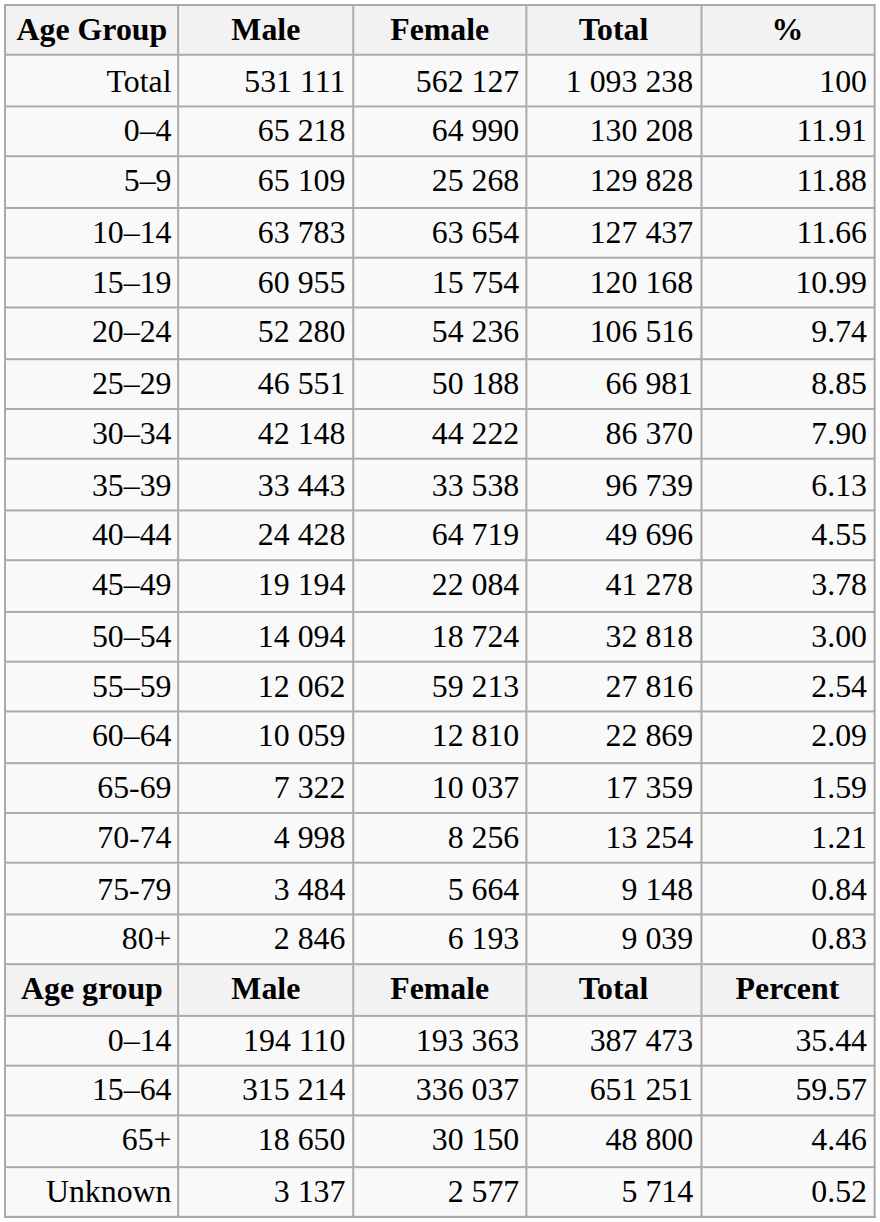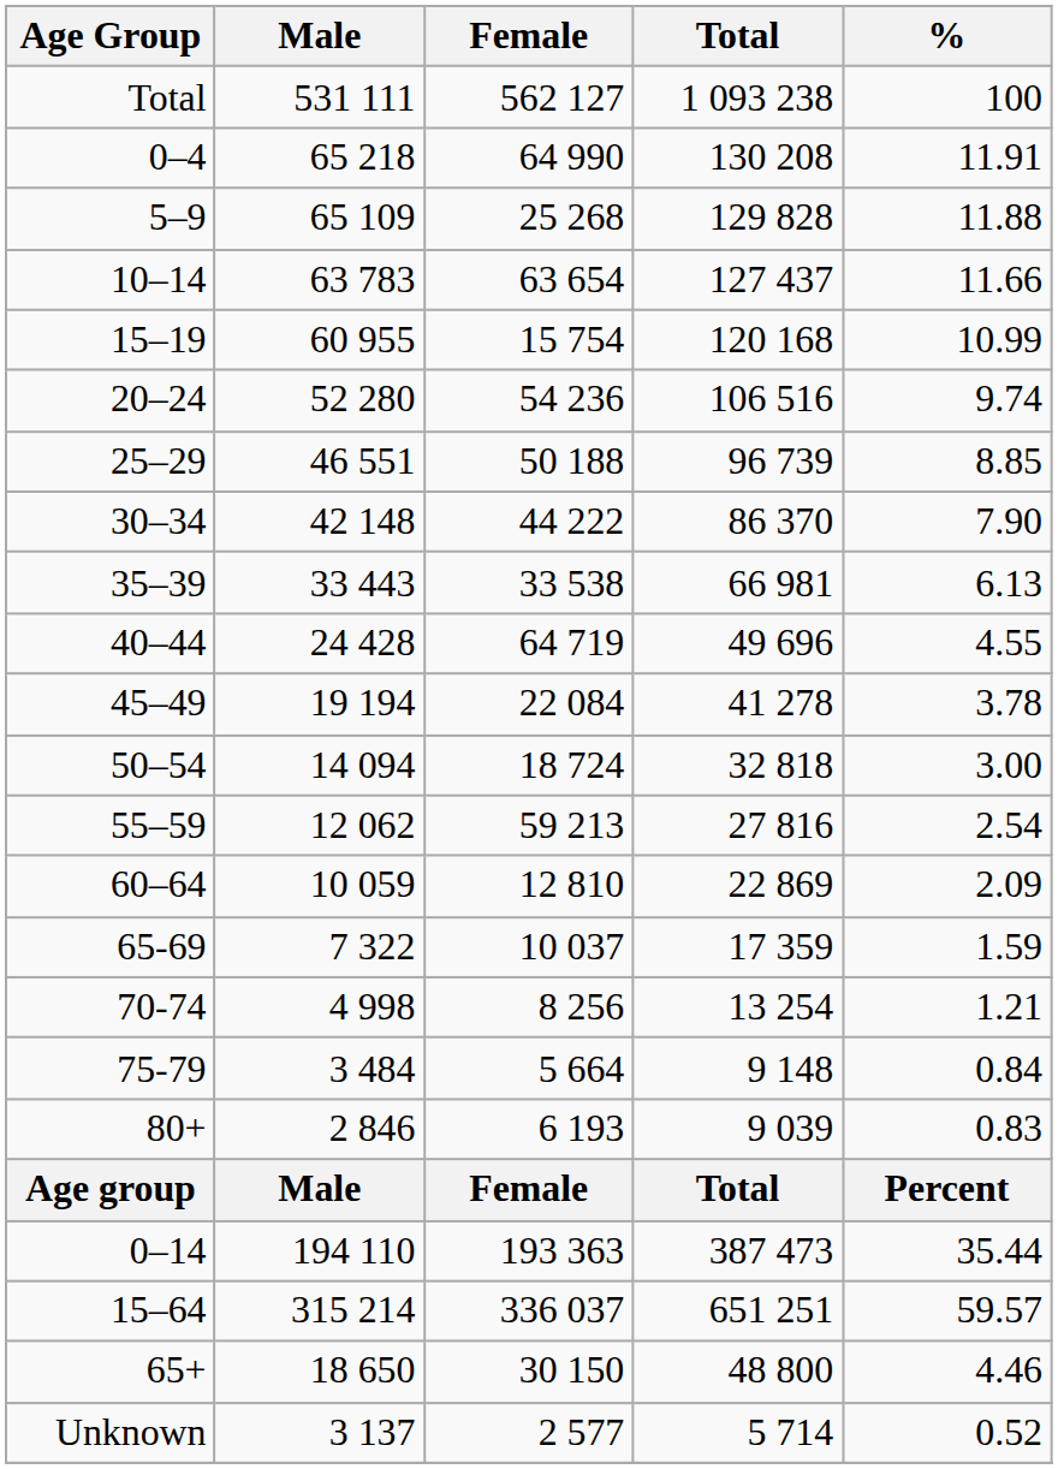25–29 | Total: 66 981 -> 96 739
35–39 | Total: 96 739 -> 66 981
